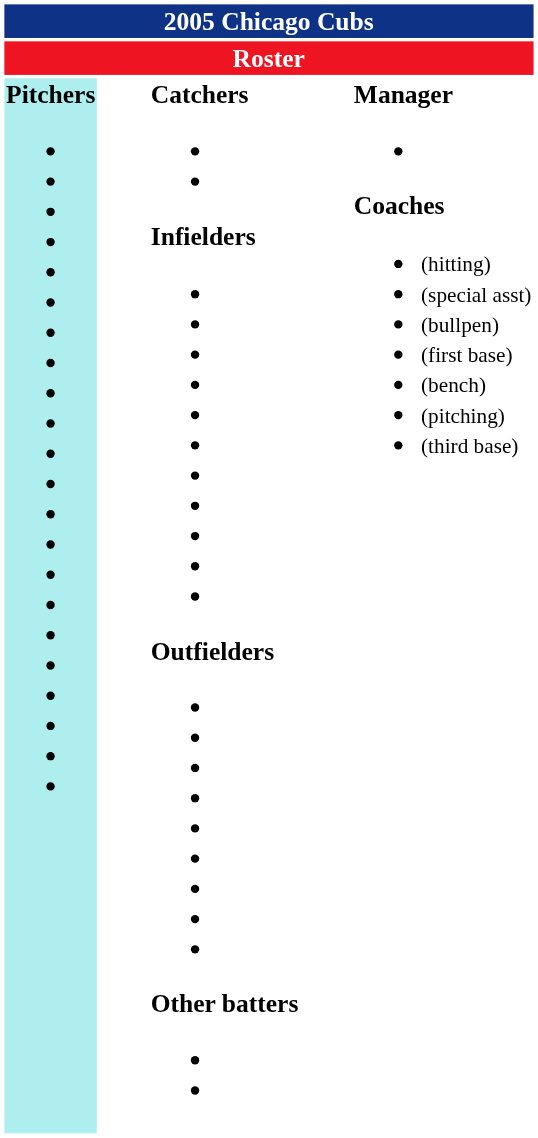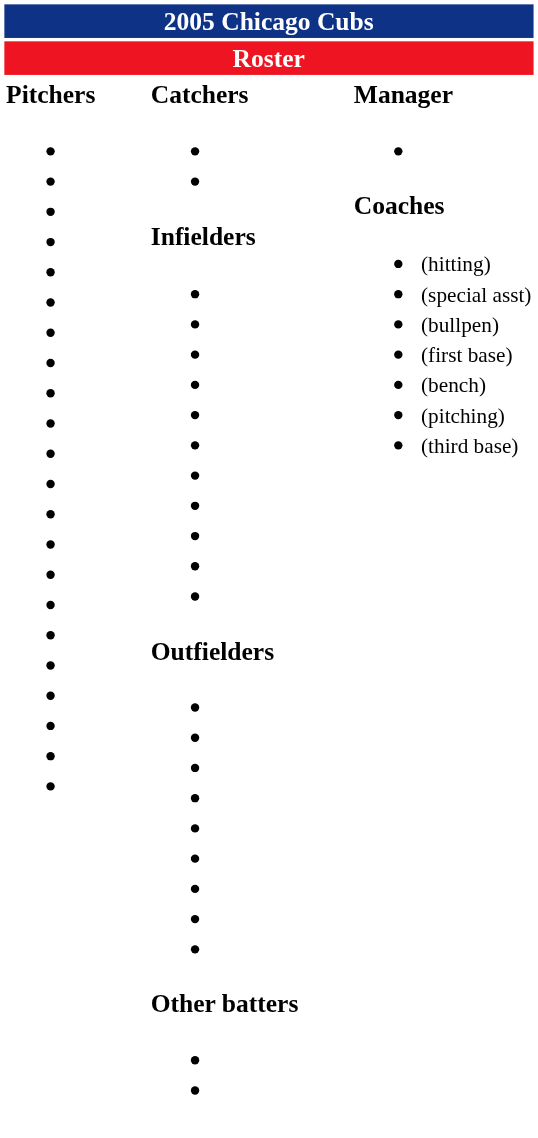Pitchers | column 1: paleturquoise background -> no background
